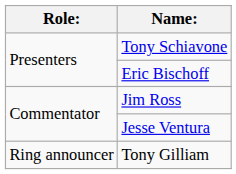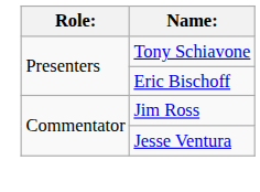- row: Ring announcer | Tony Gilliam
